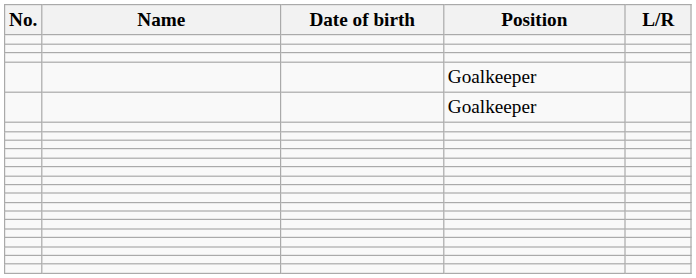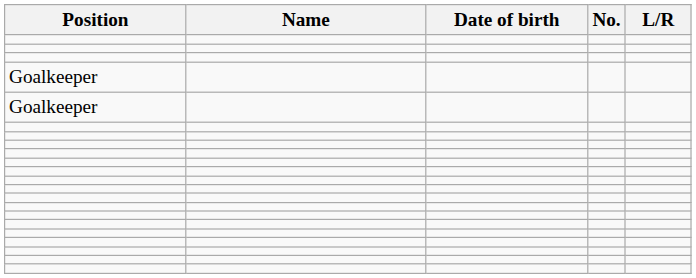columns swapped: No. <-> Position
